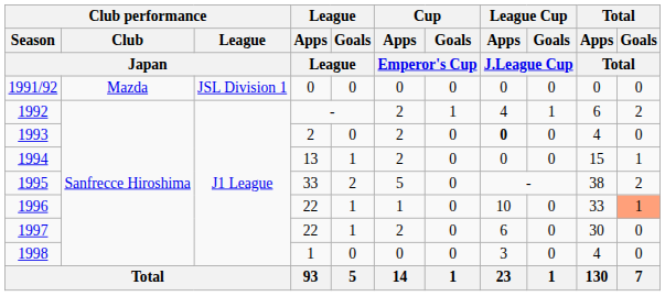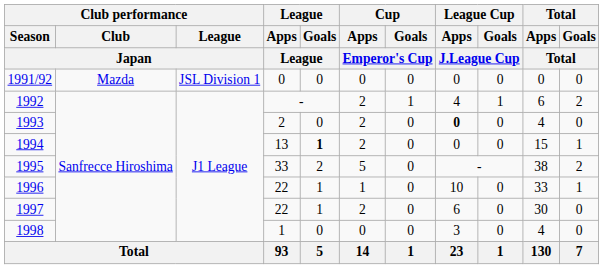1994 | League / Goals / League: normal -> bold
1996 | Total / Goals / Total: lightsalmon background -> no background
